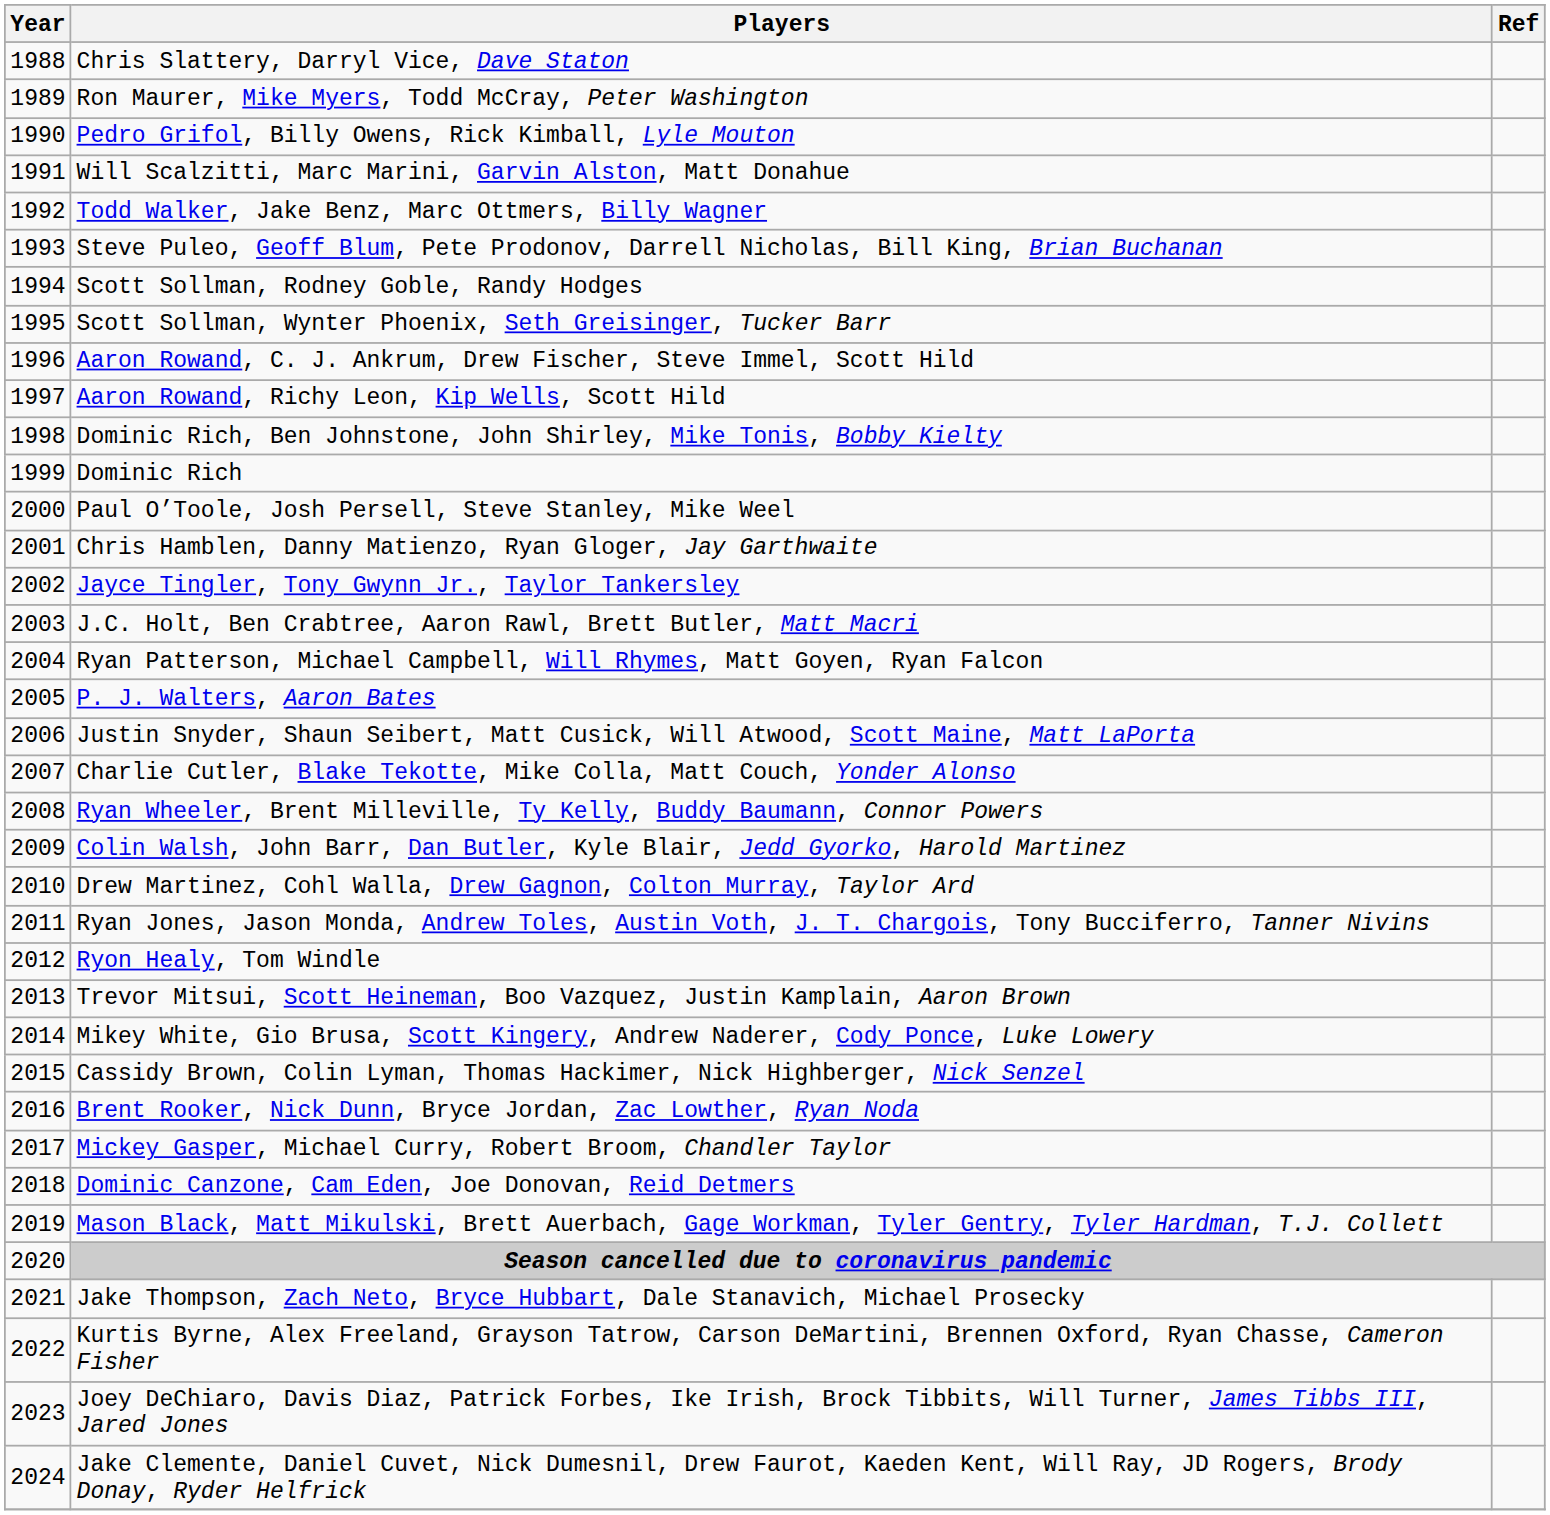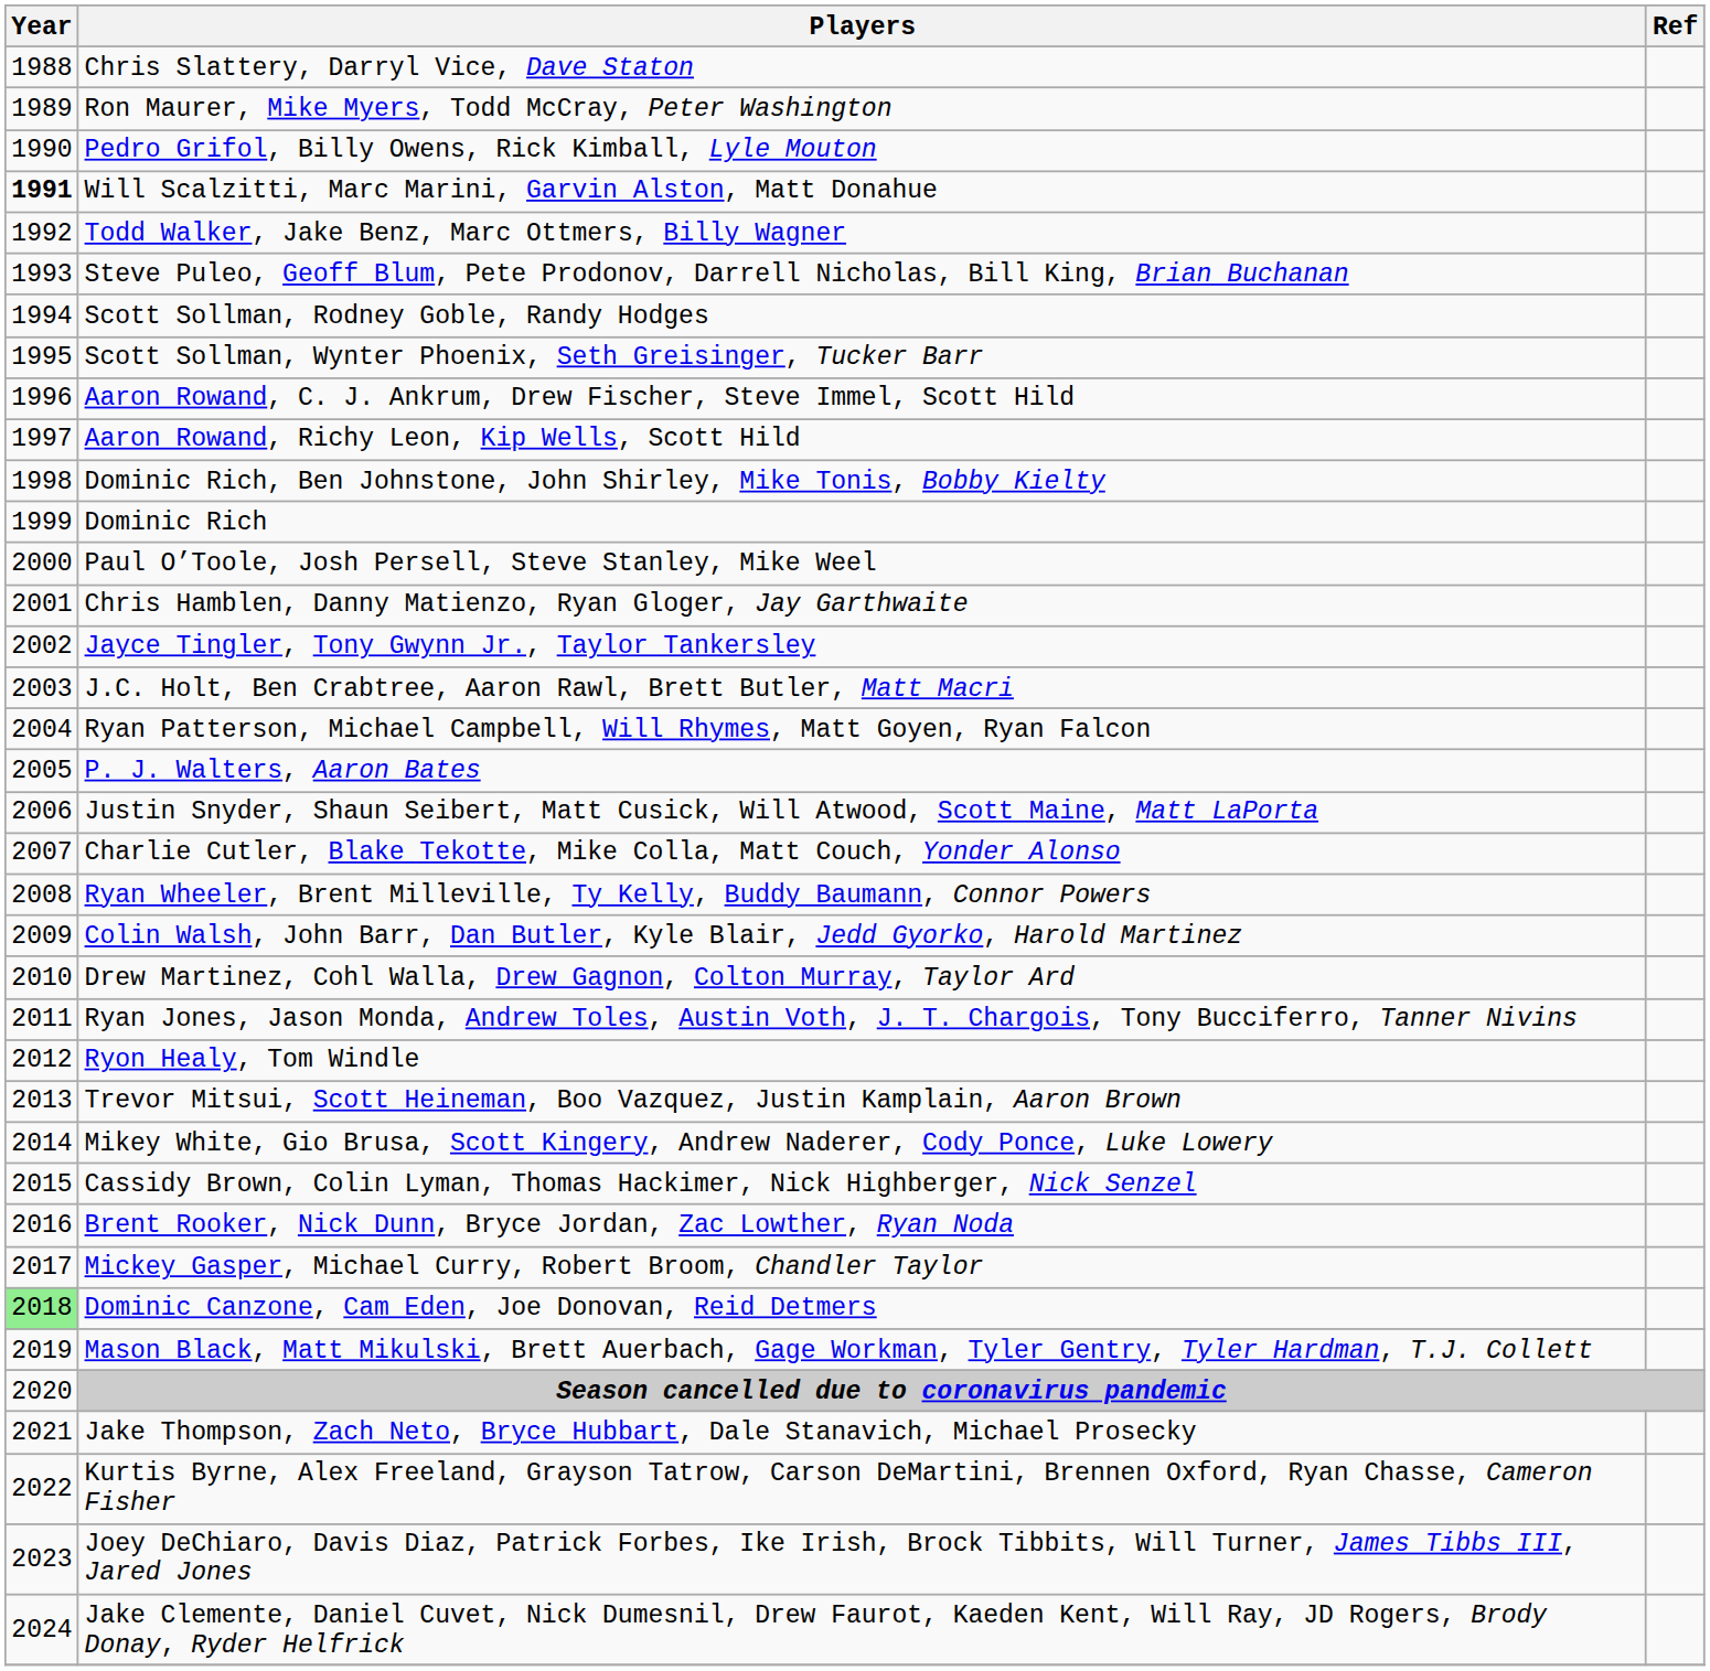Will Scalzitti, Marc Marini, Garvin Alston, Matt Donahue | Year: normal -> bold
Dominic Canzone, Cam Eden, Joe Donovan, Reid Detmers | Year: no background -> lightgreen background
